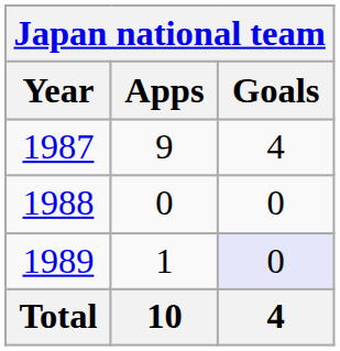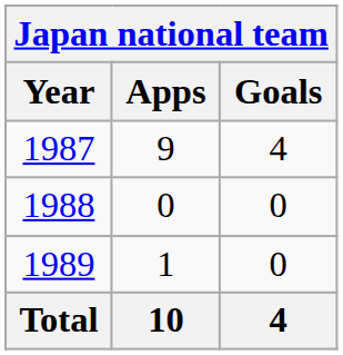1989 | Goals: lavender background -> no background
